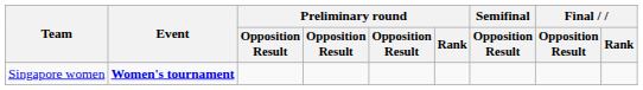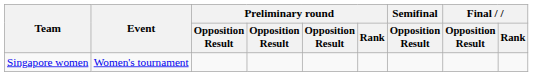Singapore women | Event: bold -> normal
